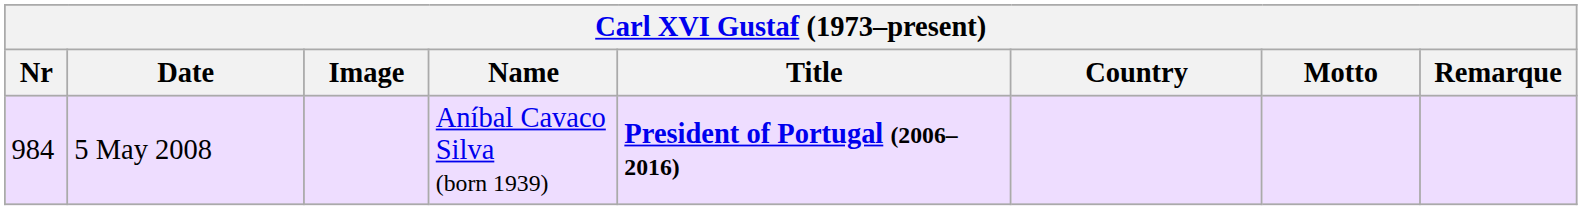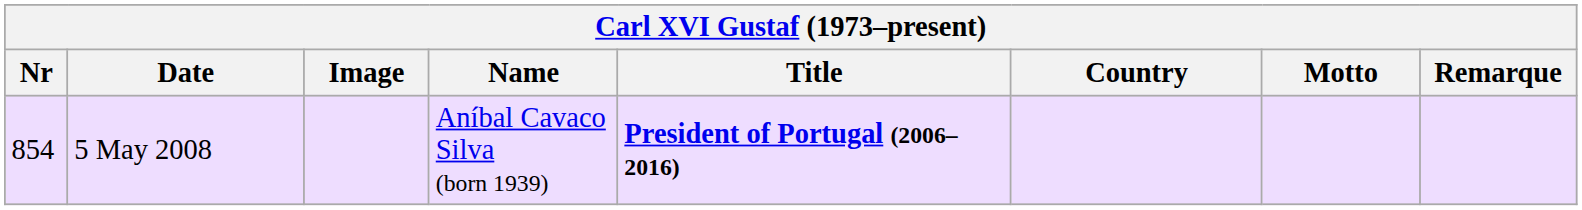5 May 2008 | Nr: 984 -> 854
